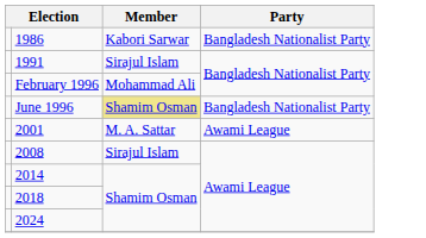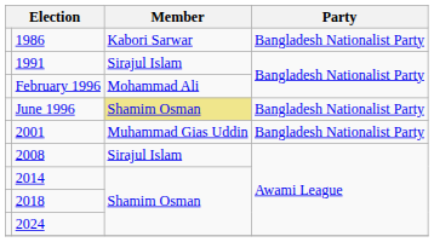2001 | Member: M. A. Sattar -> Muhammad Gias Uddin
2001 | Party: Awami League -> Bangladesh Nationalist Party
